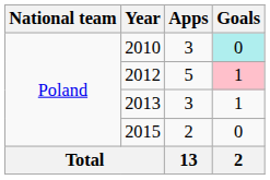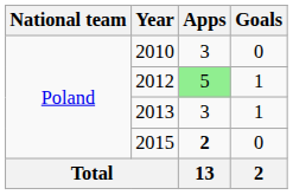2010 | Goals: paleturquoise background -> no background
2012 | Apps: no background -> lightgreen background
2012 | Goals: pink background -> no background
2015 | Apps: normal -> bold
